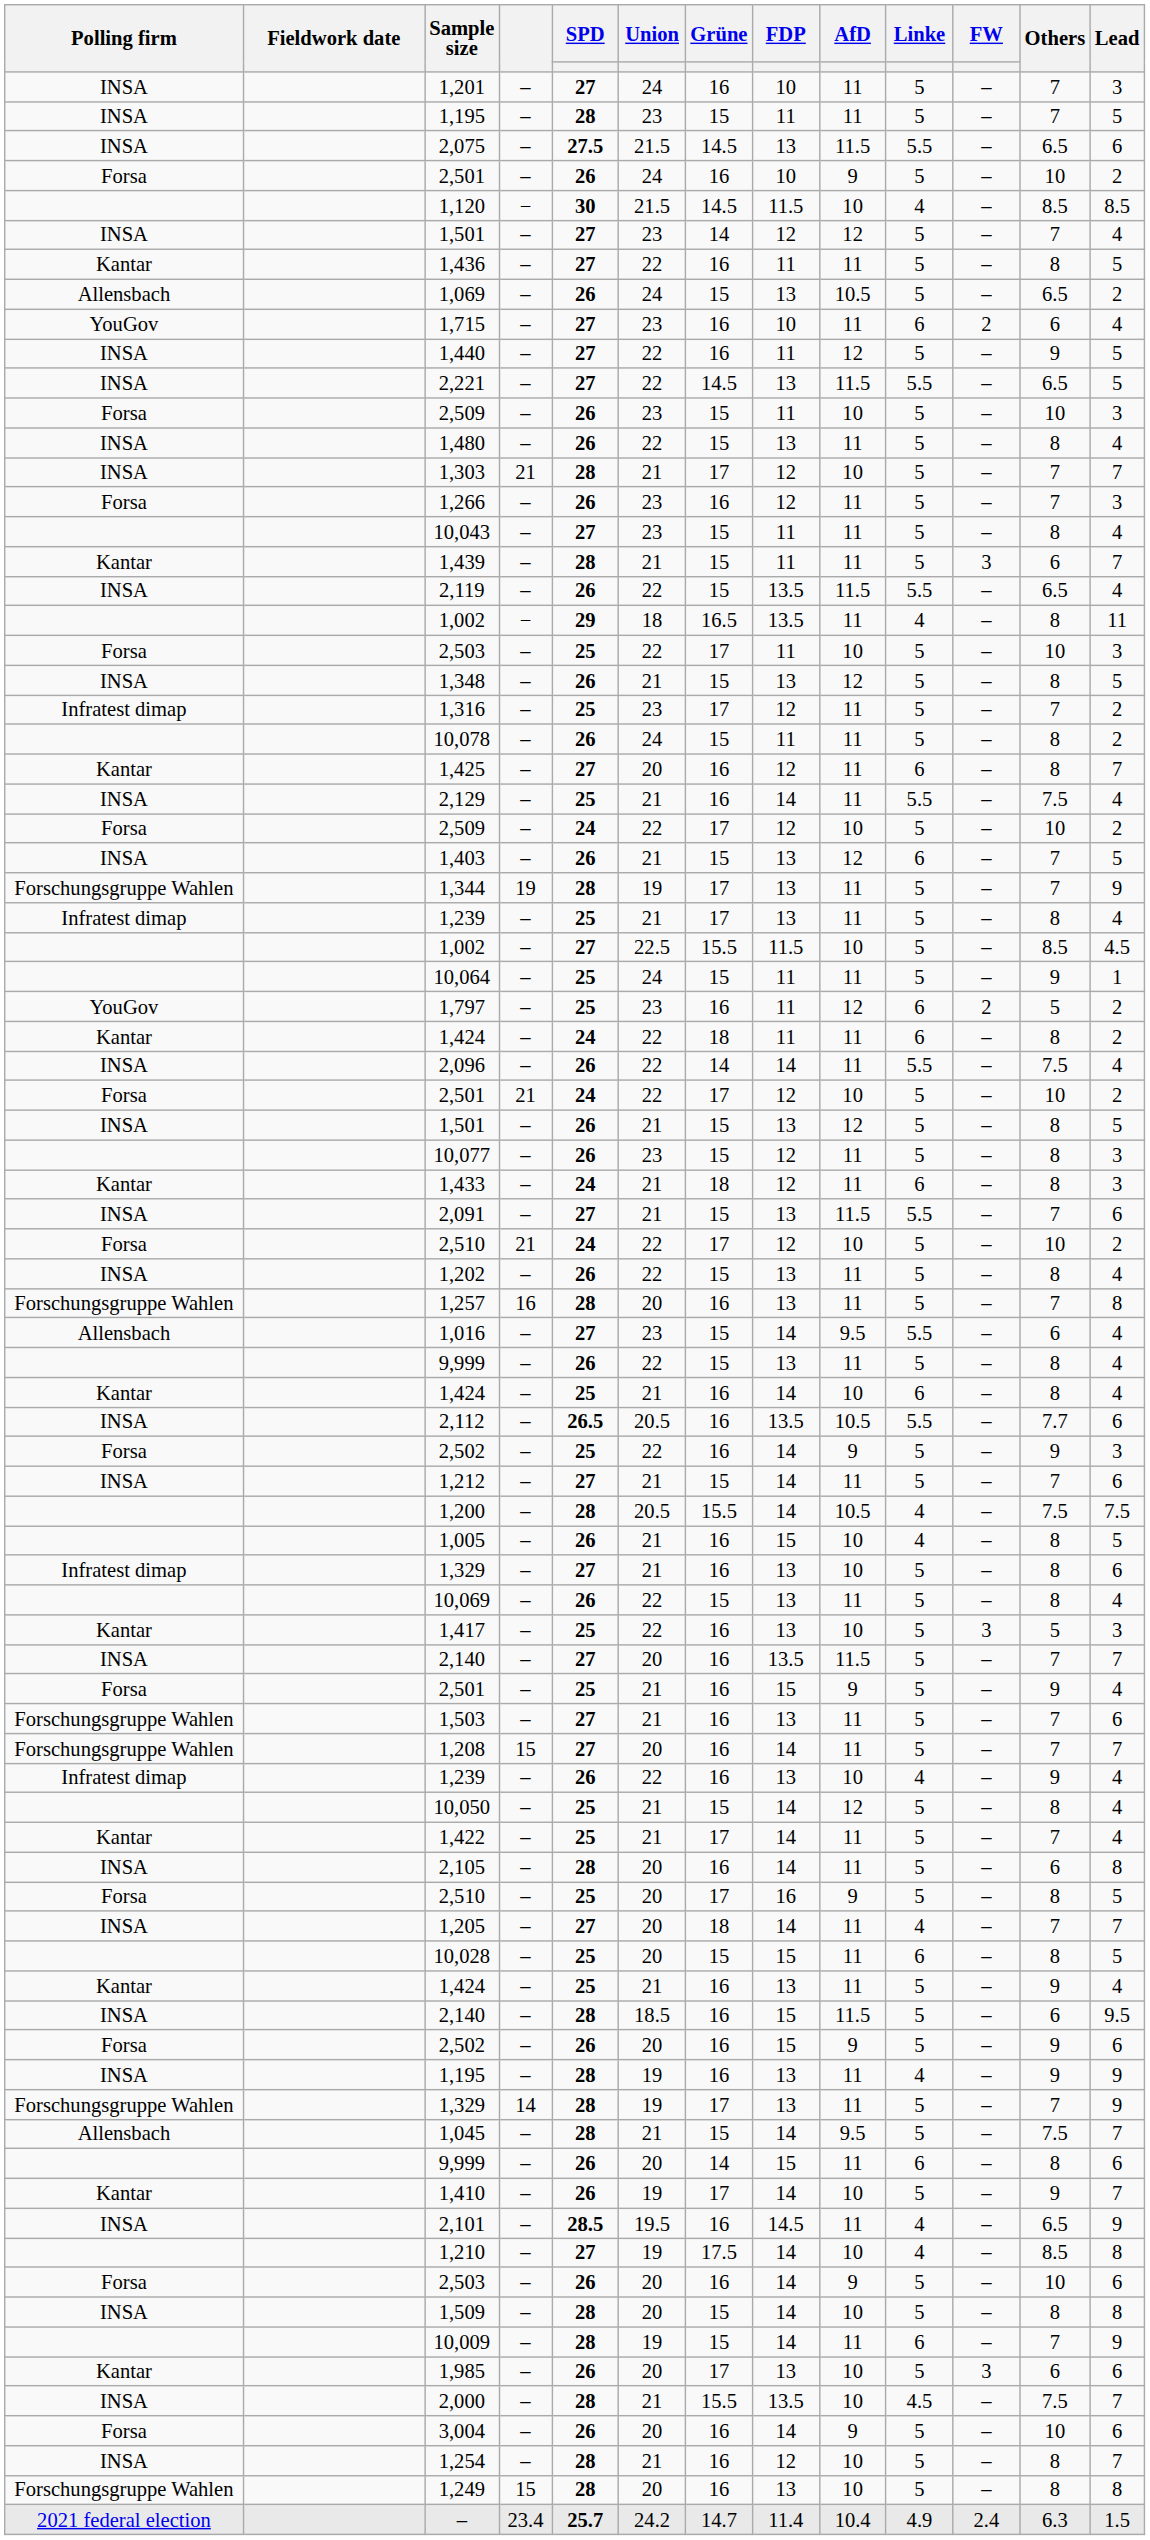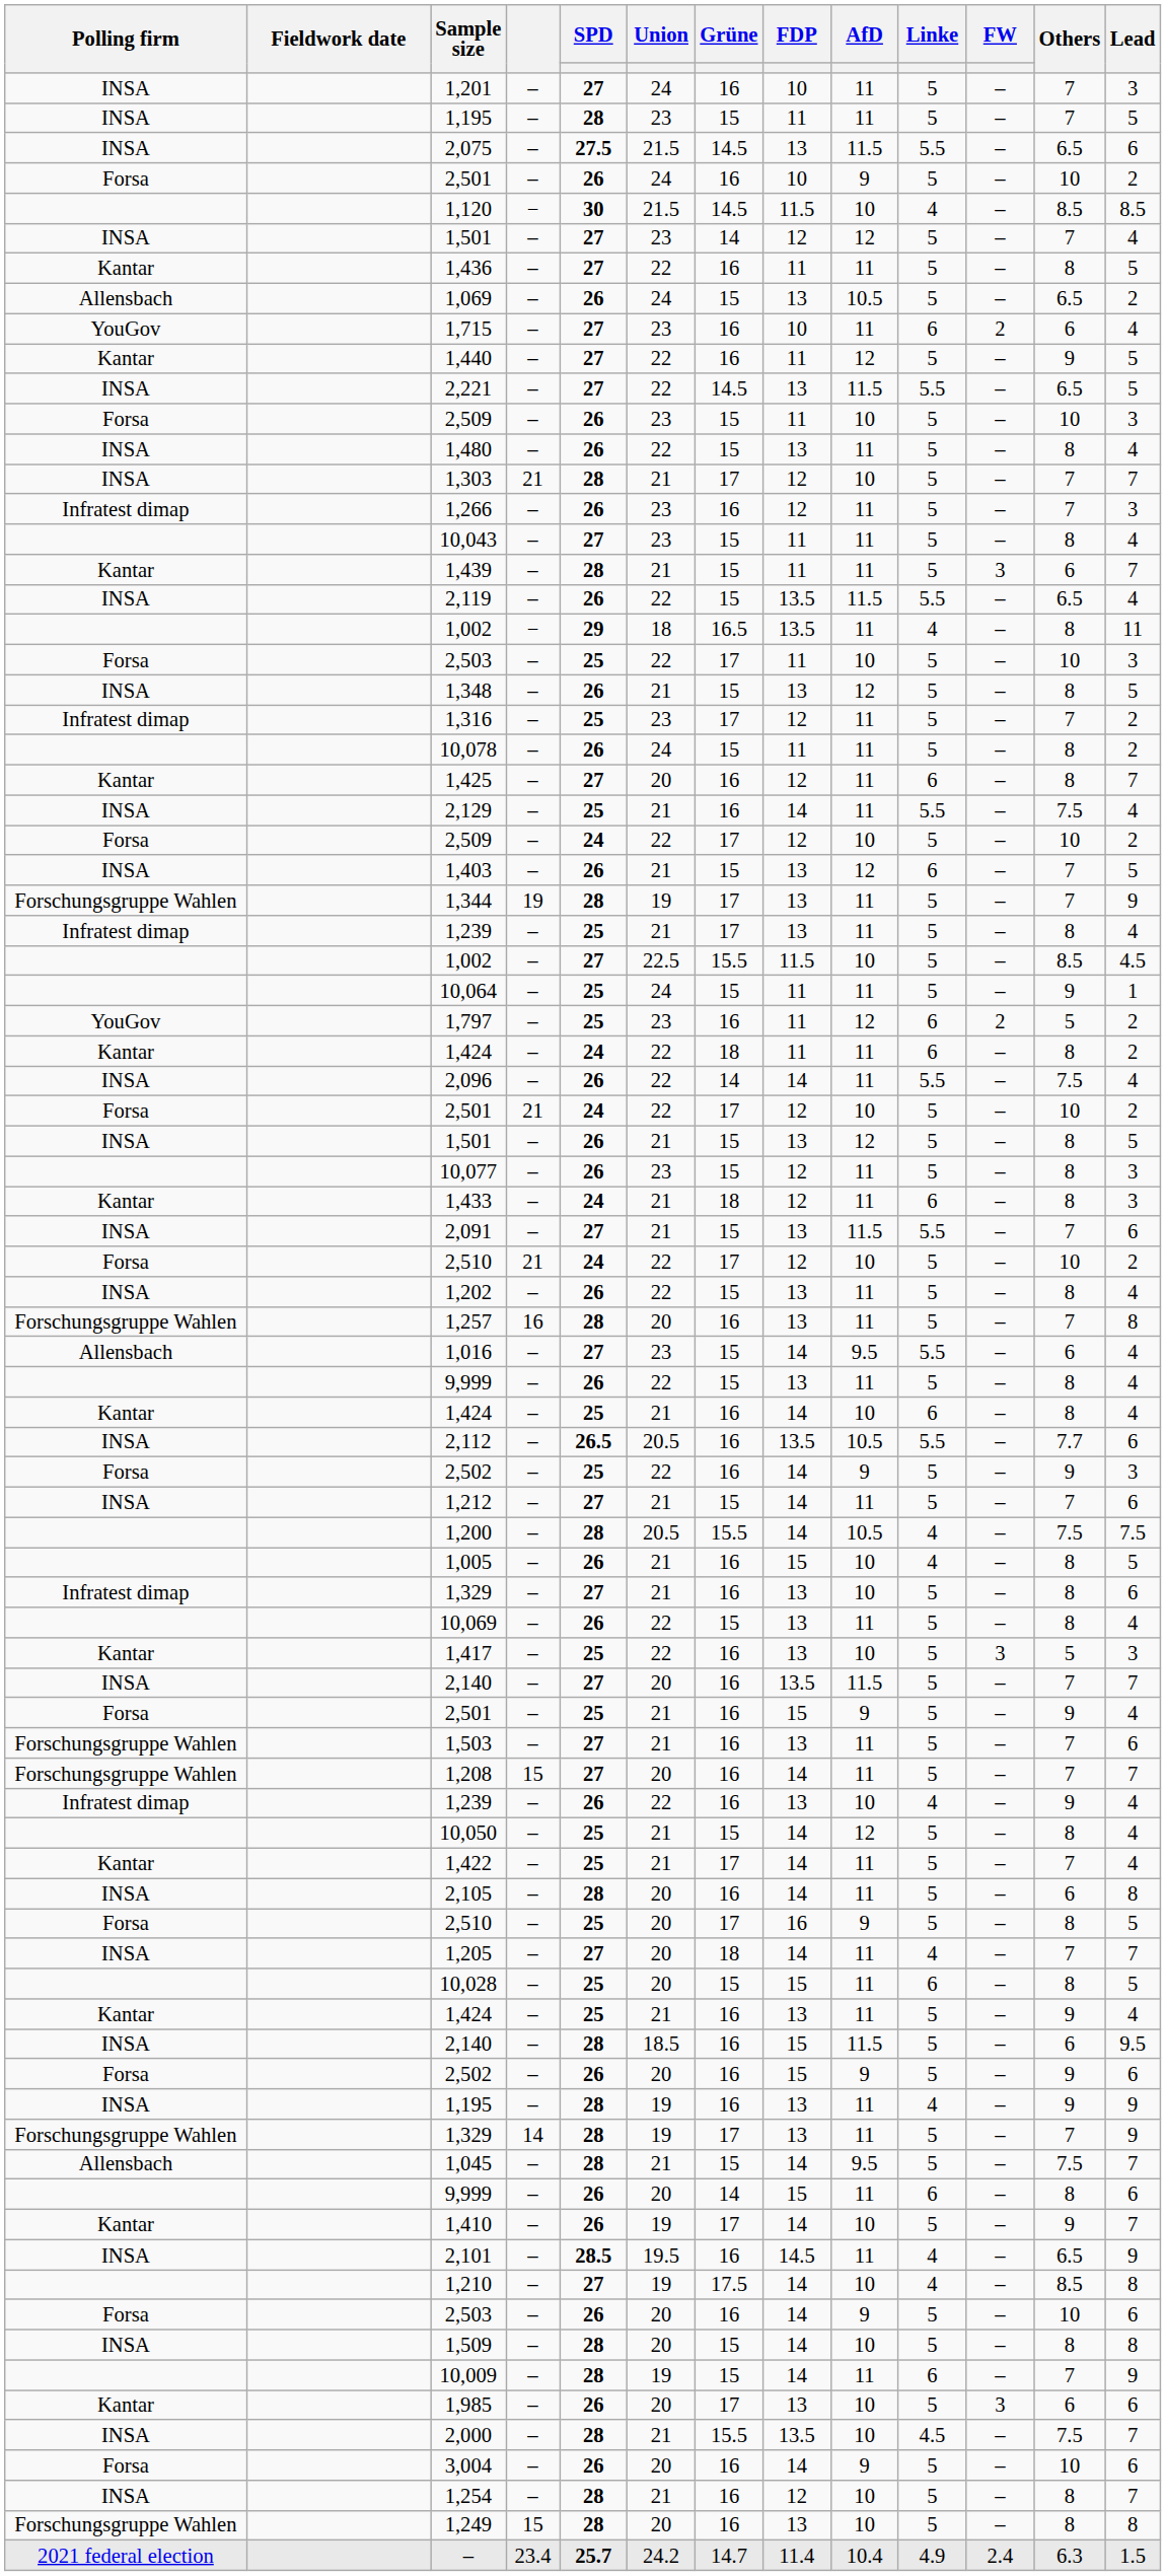1,440 | Polling firm: INSA -> Kantar
1,266 | Polling firm: Forsa -> Infratest dimap
